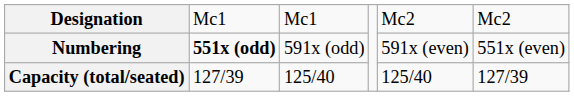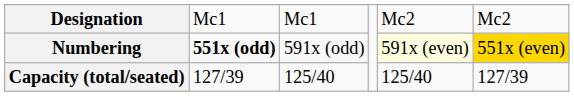Numbering | column 5: no background -> lightyellow background
Numbering | column 6: no background -> gold background
